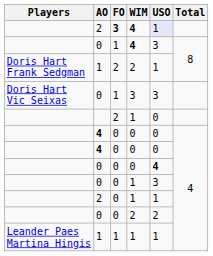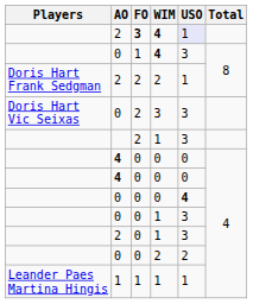row 4 | AO: 1 -> 2
row 5 | FO: 1 -> 2
row 6 | USO: 0 -> 3
row 11 | USO: 1 -> 3
